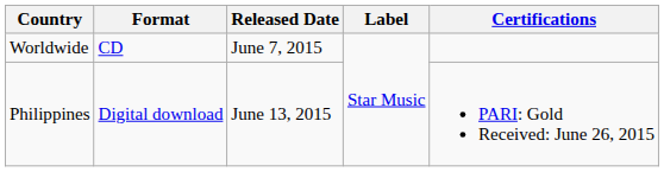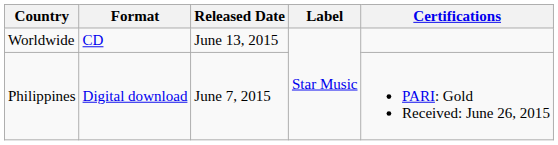Worldwide | Released Date: June 7, 2015 -> June 13, 2015
Philippines | Released Date: June 13, 2015 -> June 7, 2015
